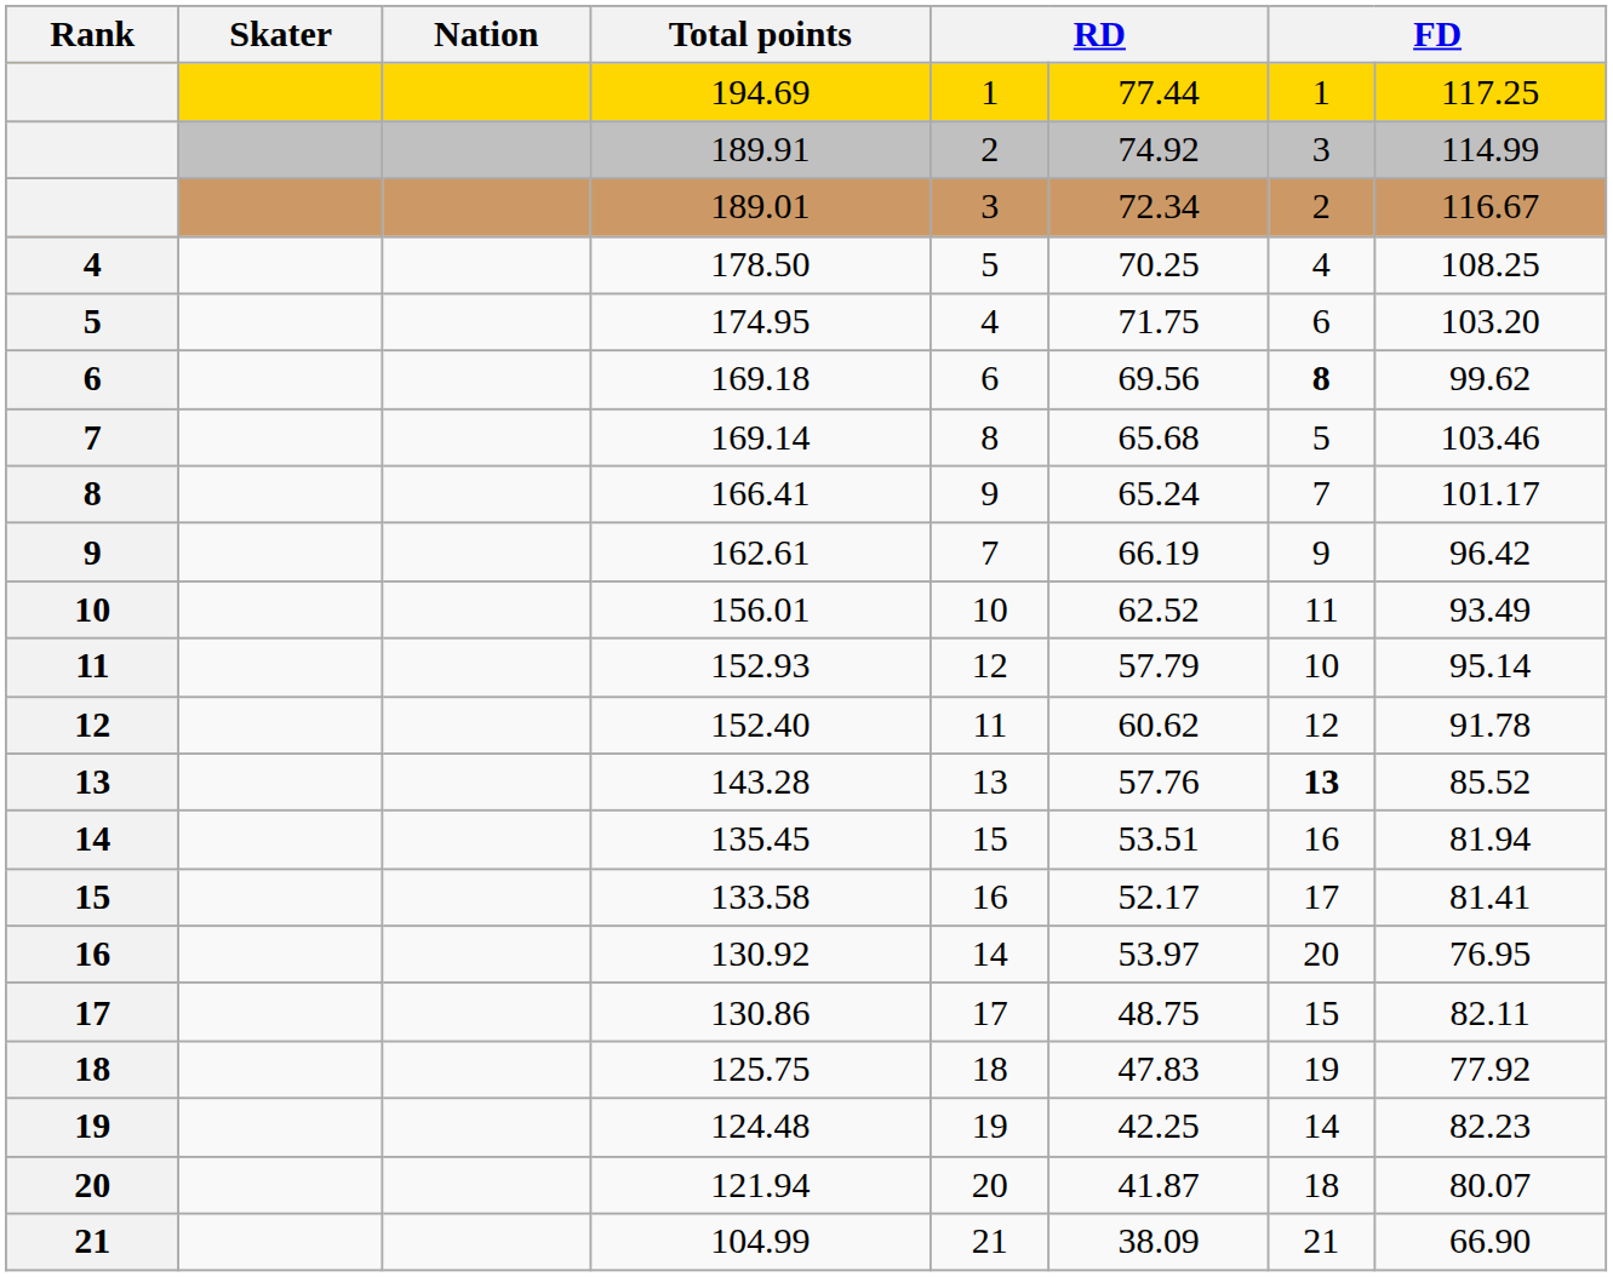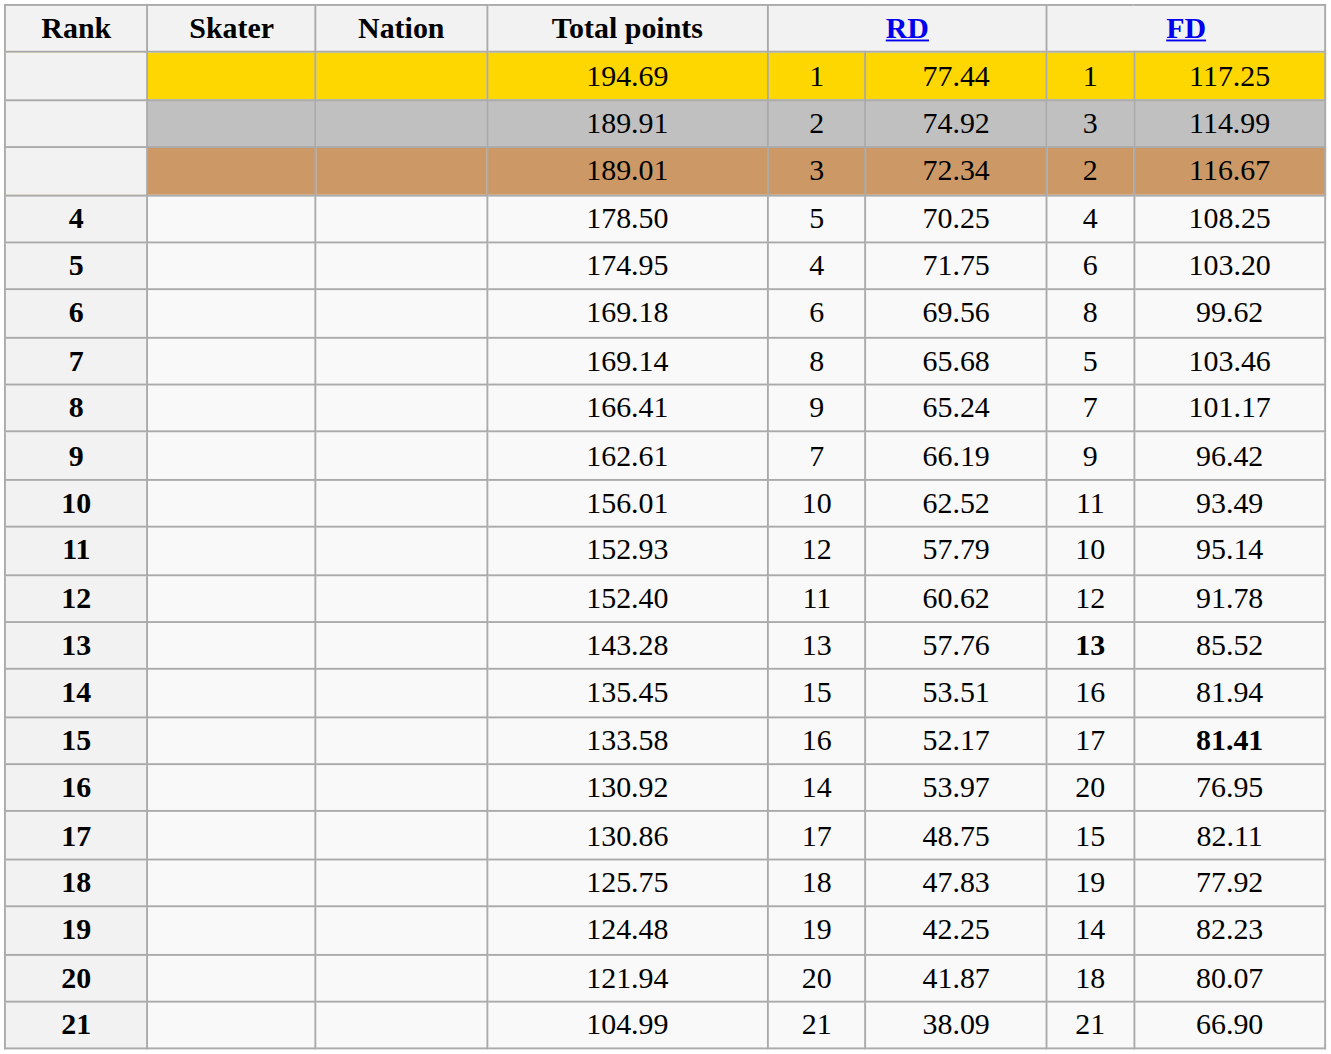169.18 | column 7: bold -> normal
133.58 | column 8: normal -> bold
